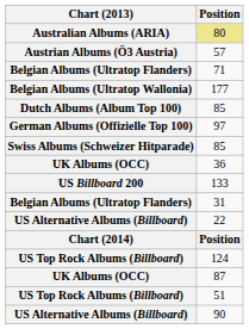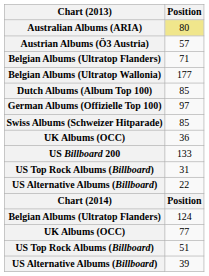row 11 | Chart (2013): Belgian Albums (Ultratop Flanders) -> US Top Rock Albums (Billboard)
row 14 | Chart (2013): US Top Rock Albums (Billboard) -> Belgian Albums (Ultratop Flanders)
row 15 | Position: 87 -> 77
row 17 | Position: 90 -> 39
